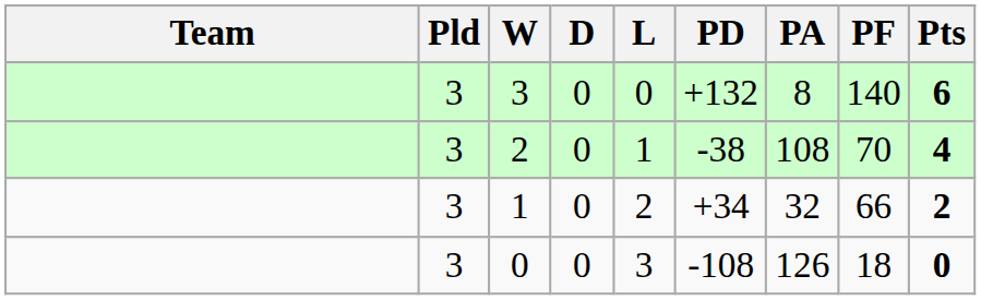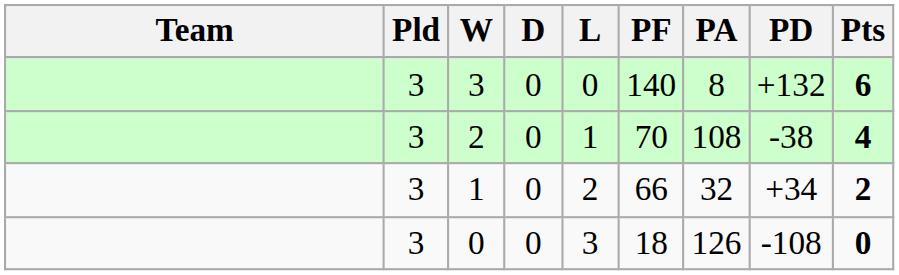columns swapped: PF <-> PD
